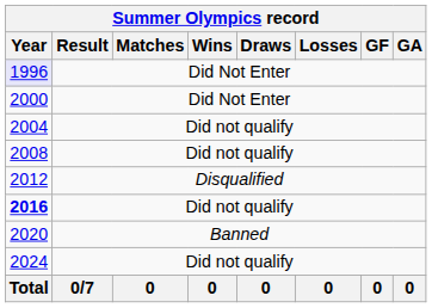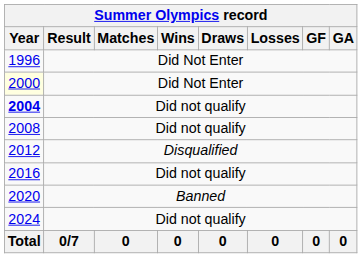1996 | Year: lavender background -> no background
2000 | Year: no background -> lightyellow background
2004 | Year: normal -> bold
2016 | Year: bold -> normal
